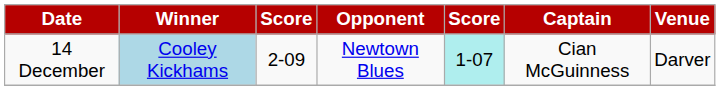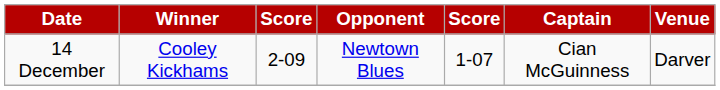14 December | Winner: lightblue background -> no background
14 December | column 5: paleturquoise background -> no background
